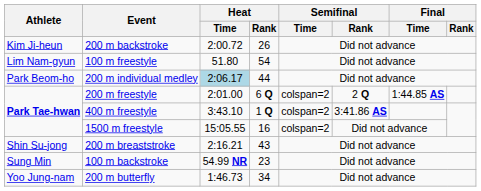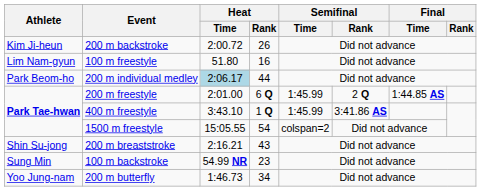100 m freestyle | Heat / Rank: 54 -> 16
200 m freestyle | Semifinal / Time: colspan=2 -> 1:45.99
400 m freestyle | Semifinal / Time: colspan=2 -> 1:45.99
1500 m freestyle | Heat / Rank: 16 -> 54
